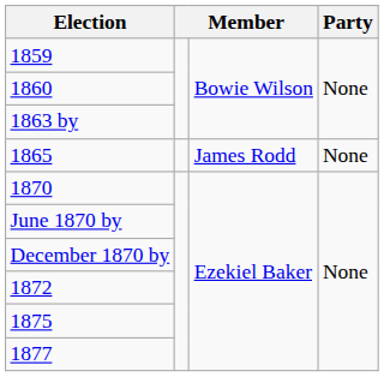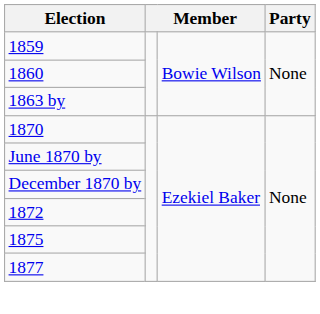- row: 1865 | James Rodd | None
